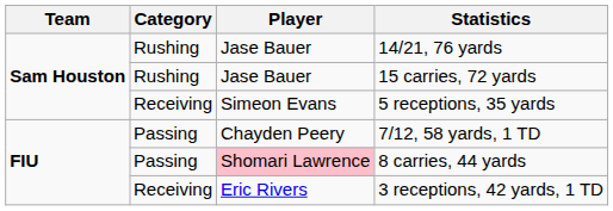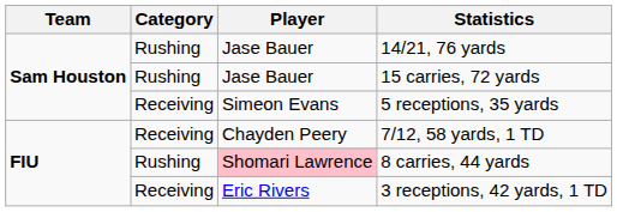7/12, 58 yards, 1 TD | Category: Passing -> Receiving
8 carries, 44 yards | Category: Passing -> Rushing
